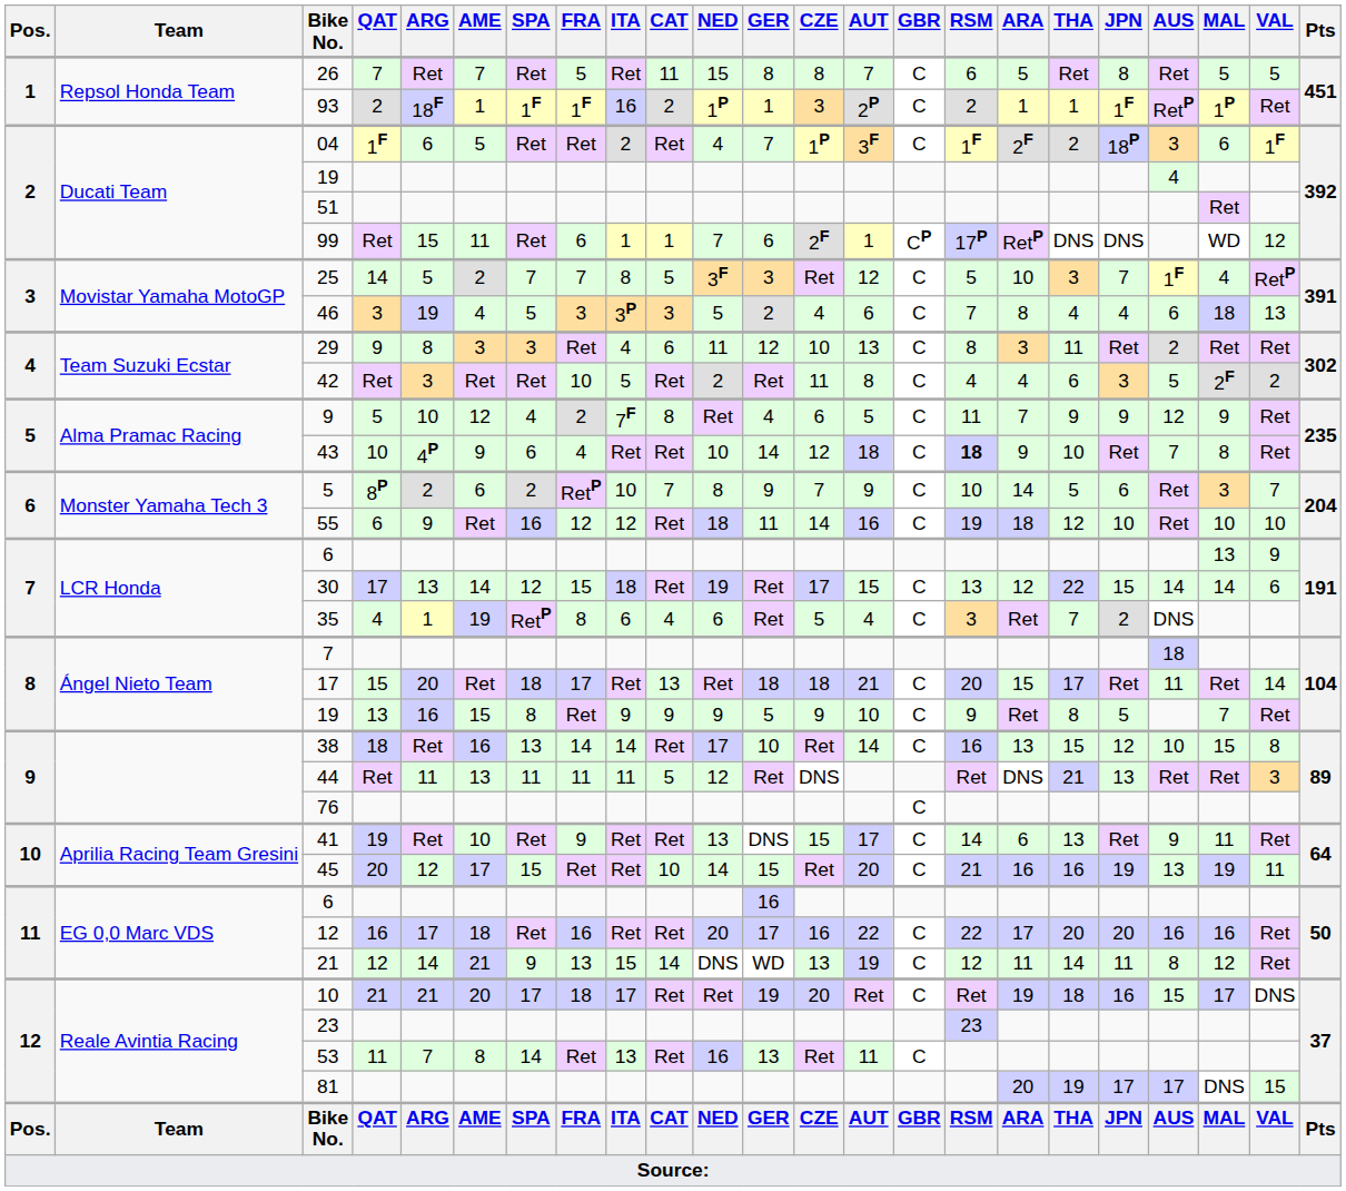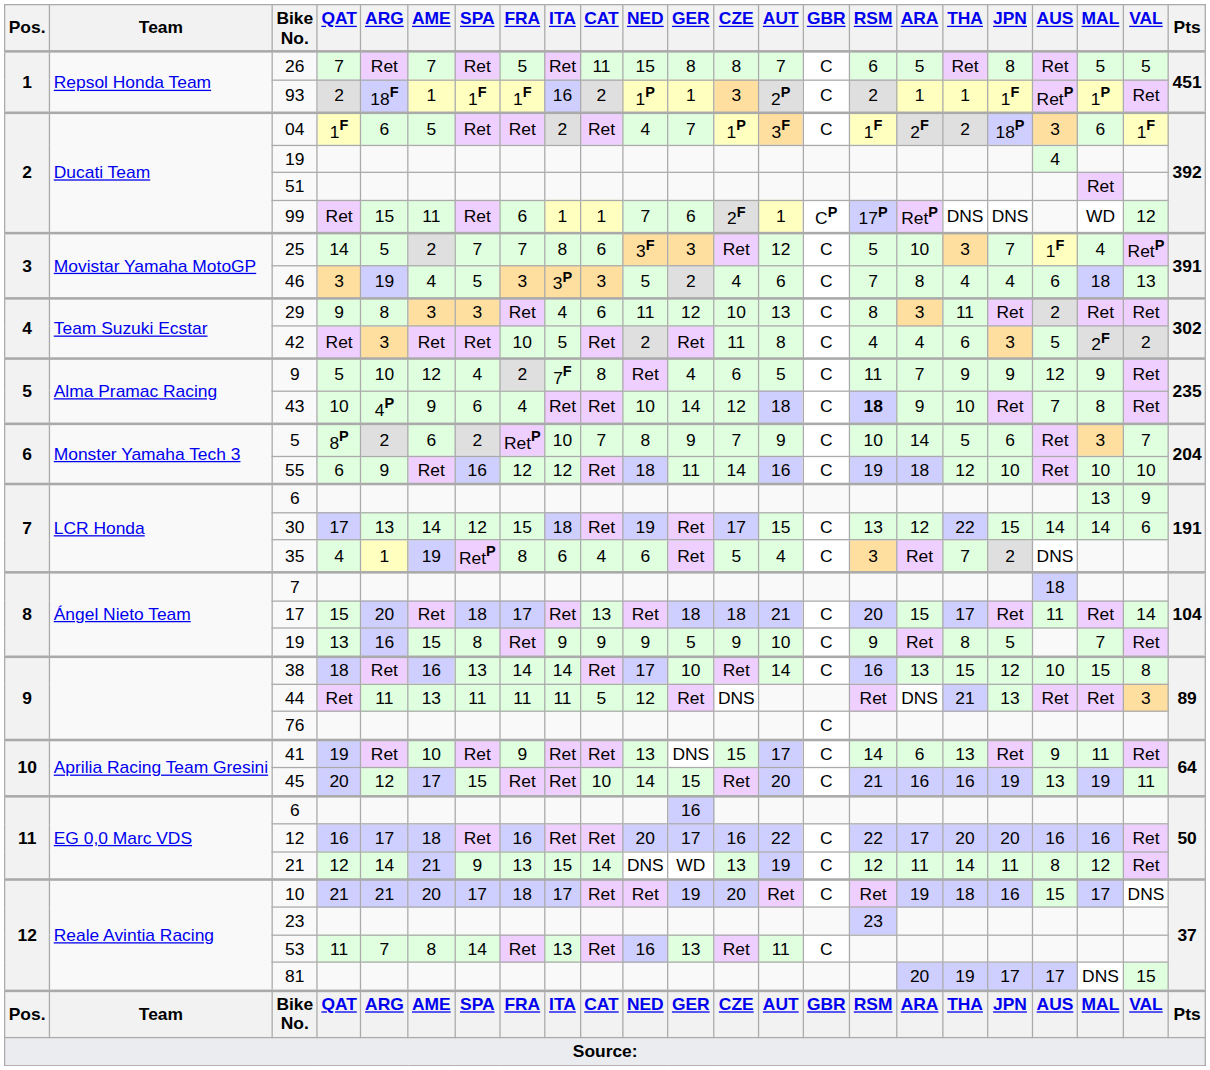25 | CAT: 5 -> 6
